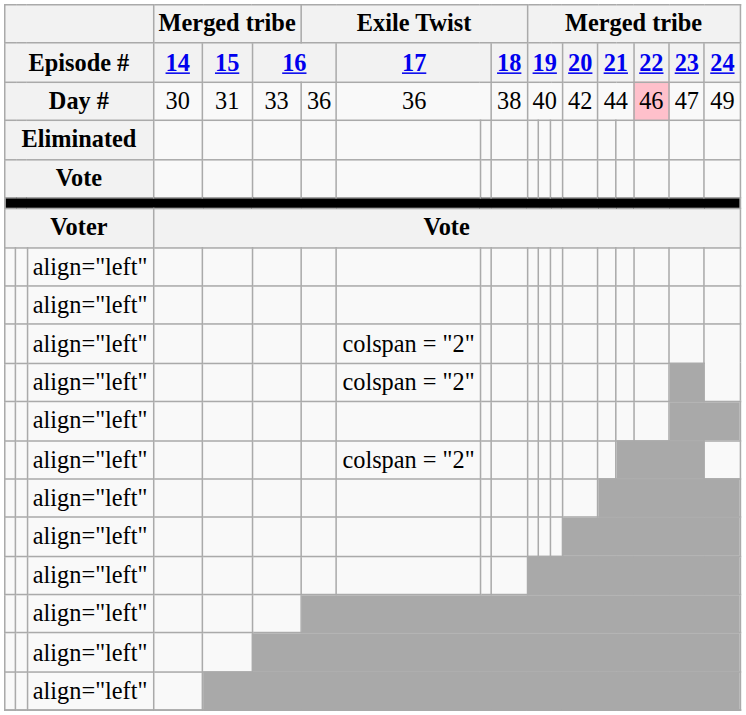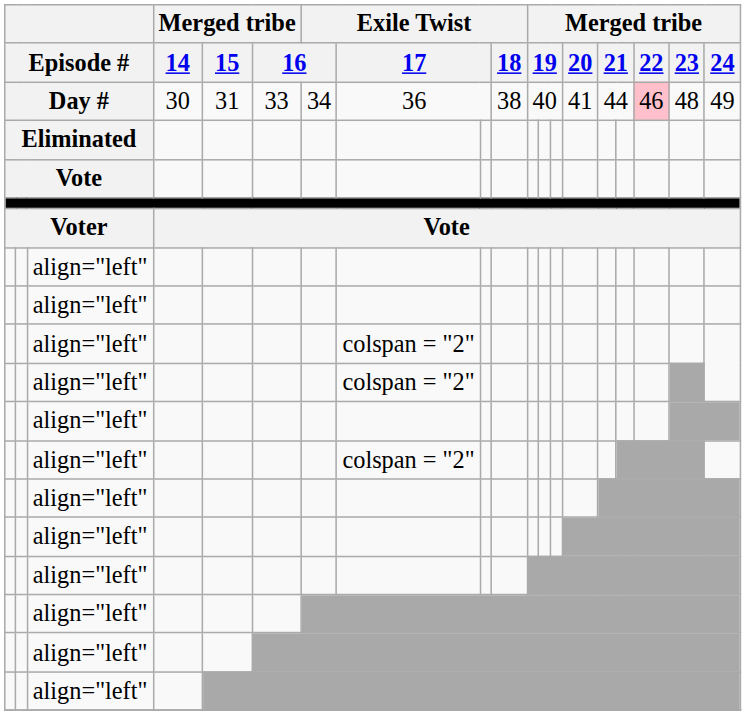Day # | Exile Twist / 16: 36 -> 34
Day # | Merged tribe / 20: 42 -> 41
Day # | Merged tribe / 23: 47 -> 48
